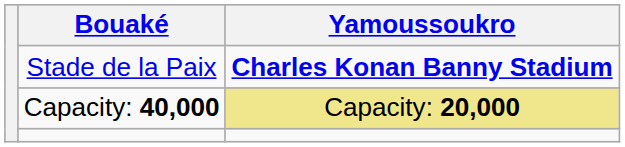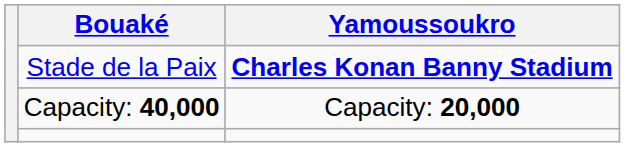Capacity: 40,000 | Yamoussoukro: khaki background -> no background
